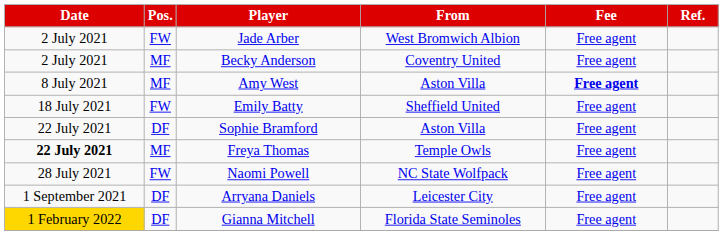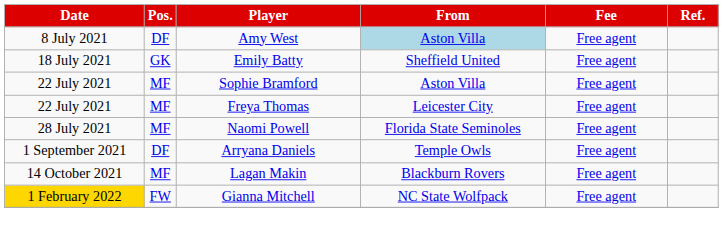- row: 2 July 2021 | FW | Jade Arber | West Bromwich Albion | Free agent
- row: 2 July 2021 | MF | Becky Anderson | Coventry United | Free agent
Amy West | Pos.: MF -> DF
Amy West | From: no background -> lightblue background
Amy West | Fee: bold -> normal
Emily Batty | Pos.: FW -> GK
Sophie Bramford | Pos.: DF -> MF
Freya Thomas | Date: bold -> normal
Freya Thomas | From: Temple Owls -> Leicester City
Naomi Powell | Pos.: FW -> MF
Naomi Powell | From: NC State Wolfpack -> Florida State Seminoles
Arryana Daniels | From: Leicester City -> Temple Owls
+ row: 14 October 2021 | MF | Lagan Makin | Blackburn Rovers | Free agent
Gianna Mitchell | Pos.: DF -> FW
Gianna Mitchell | From: Florida State Seminoles -> NC State Wolfpack
